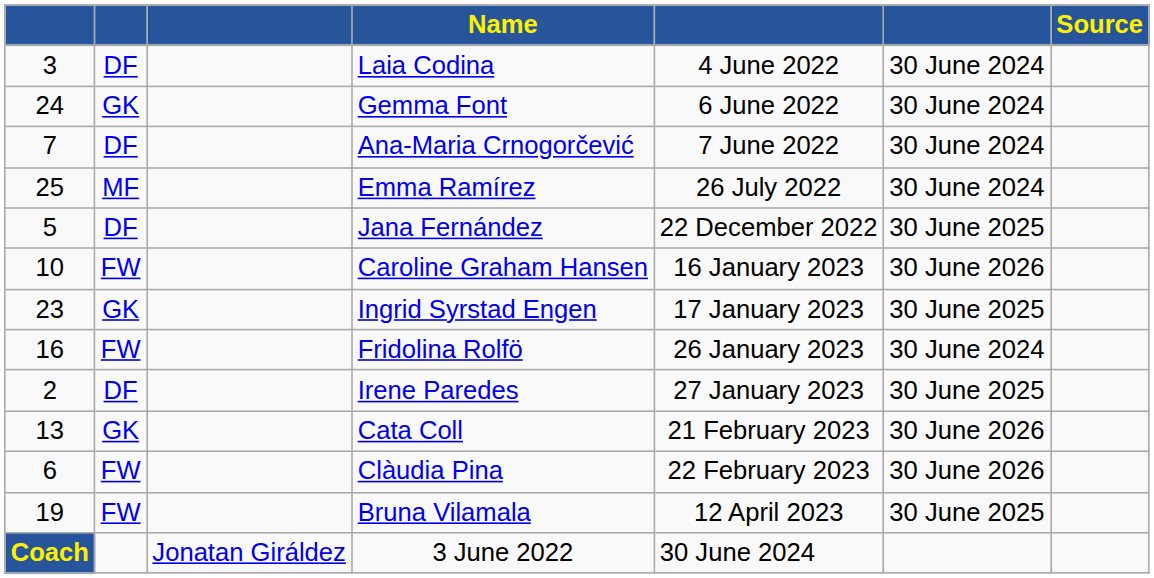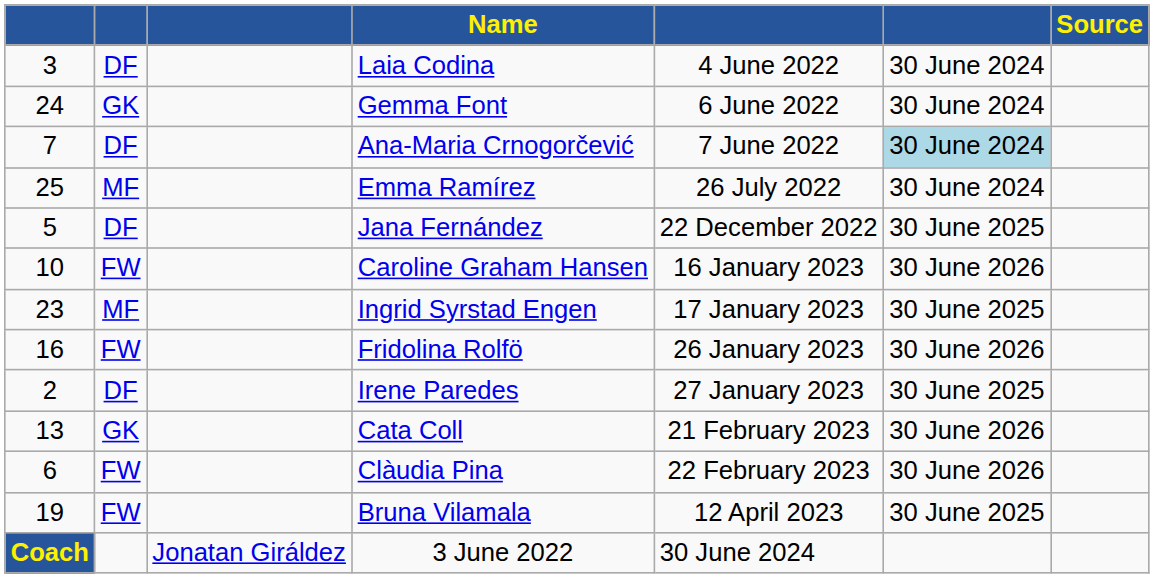Ana-Maria Crnogorčević | column 6: no background -> lightblue background
Ingrid Syrstad Engen | column 2: GK -> MF
Fridolina Rolfö | column 6: 30 June 2024 -> 30 June 2026
